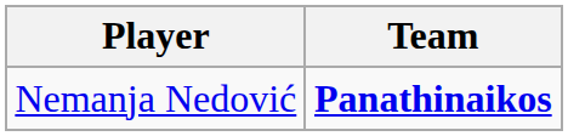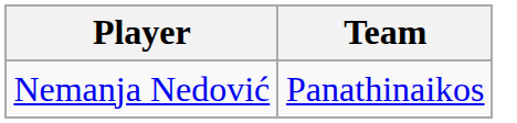Nemanja Nedović | Team: bold -> normal
